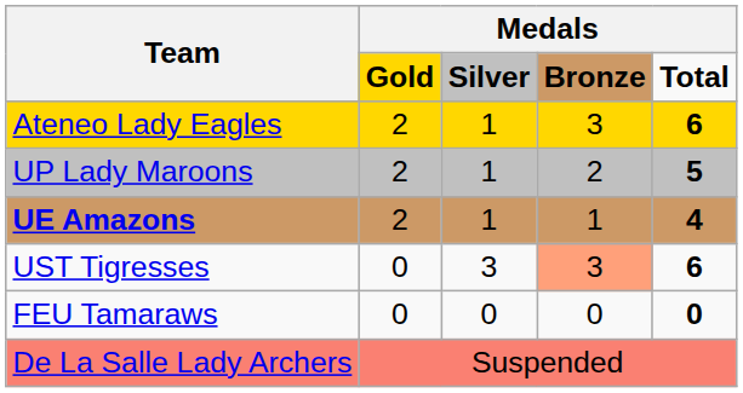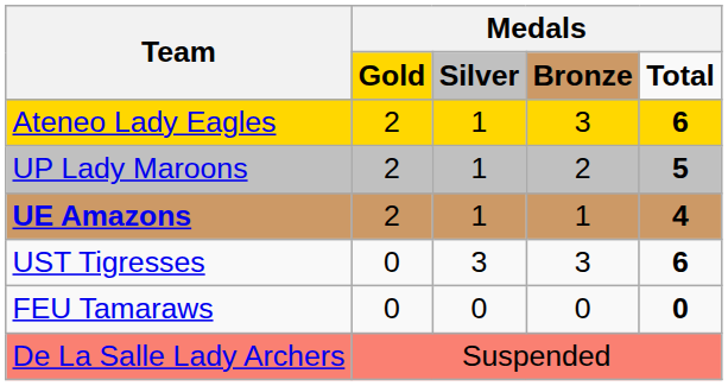UST Tigresses | column 4: lightsalmon background -> no background
